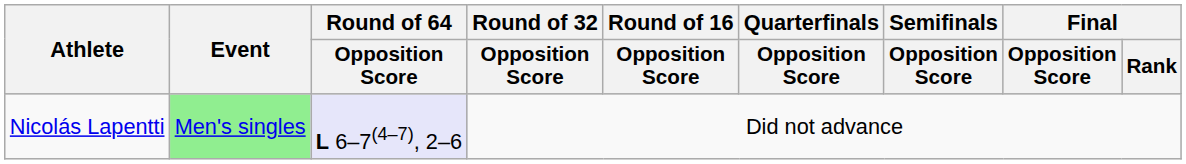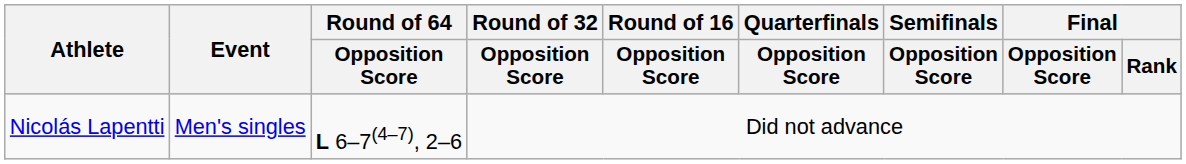Nicolás Lapentti | Event: lightgreen background -> no background
Nicolás Lapentti | Round of 64 / Opposition Score: lavender background -> no background
